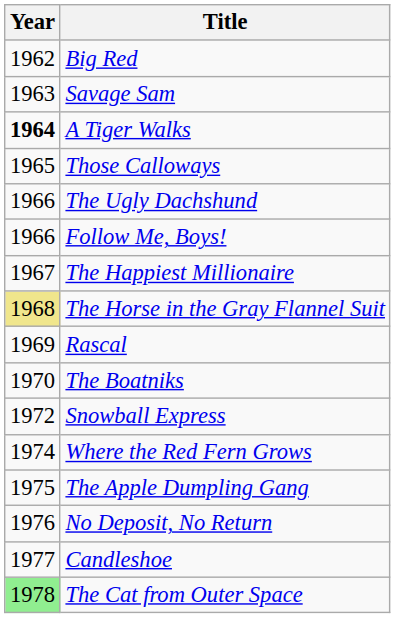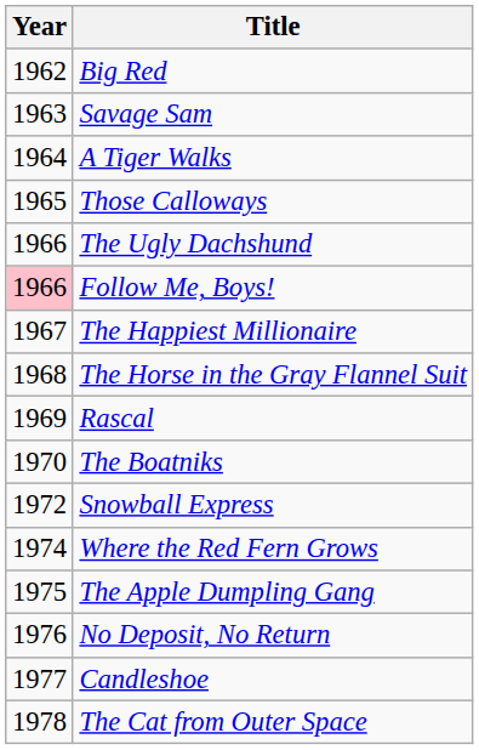A Tiger Walks | Year: bold -> normal
Follow Me, Boys! | Year: no background -> pink background
The Horse in the Gray Flannel Suit | Year: khaki background -> no background
The Cat from Outer Space | Year: lightgreen background -> no background
